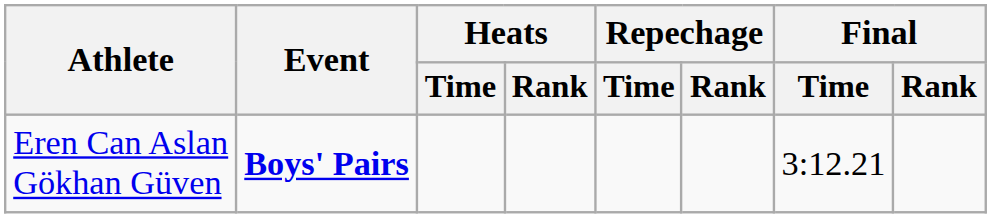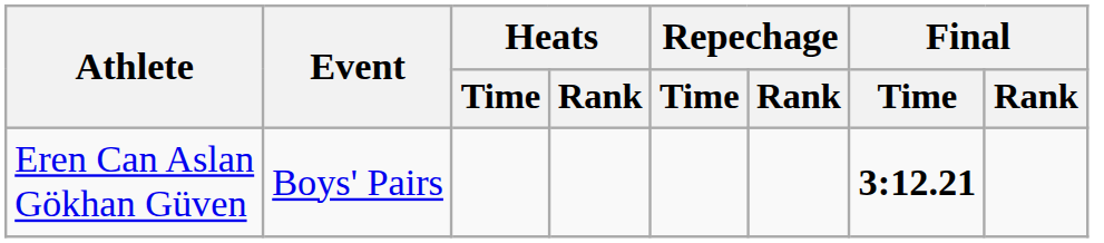Eren Can Aslan Gökhan Güven | Event: bold -> normal
Eren Can Aslan Gökhan Güven | Final / Time: normal -> bold
